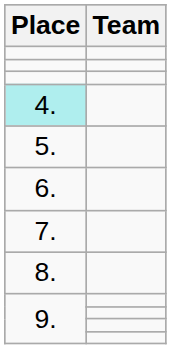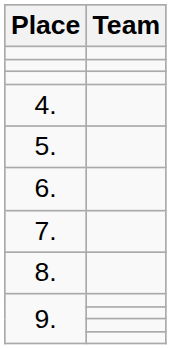row 5 | Place: paleturquoise background -> no background
